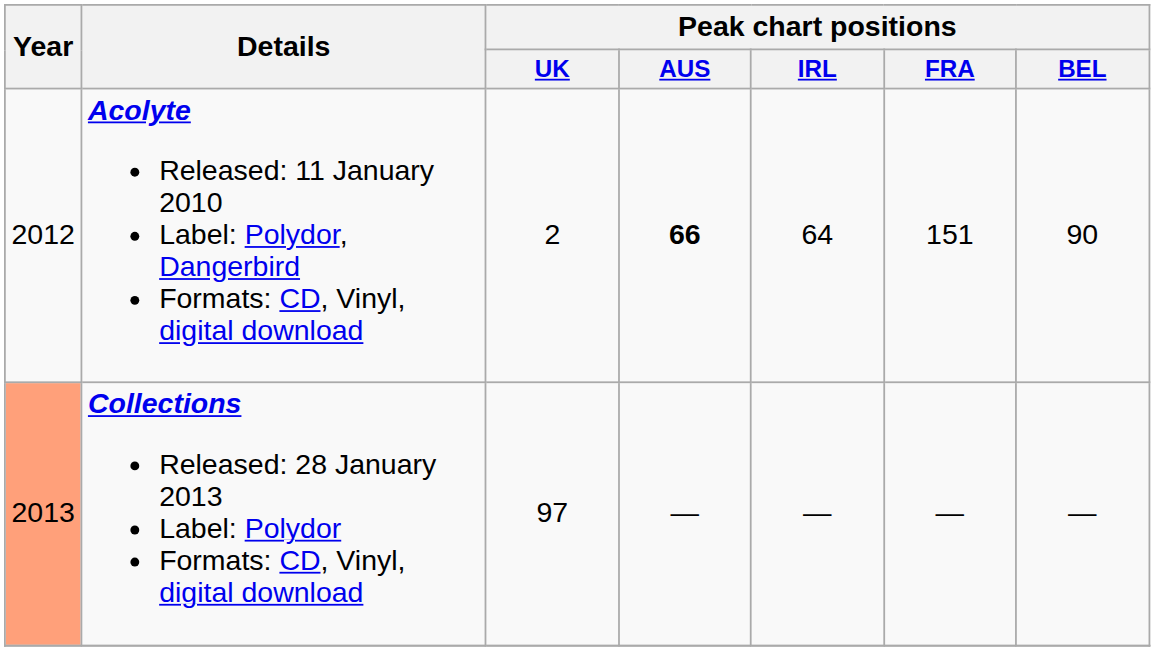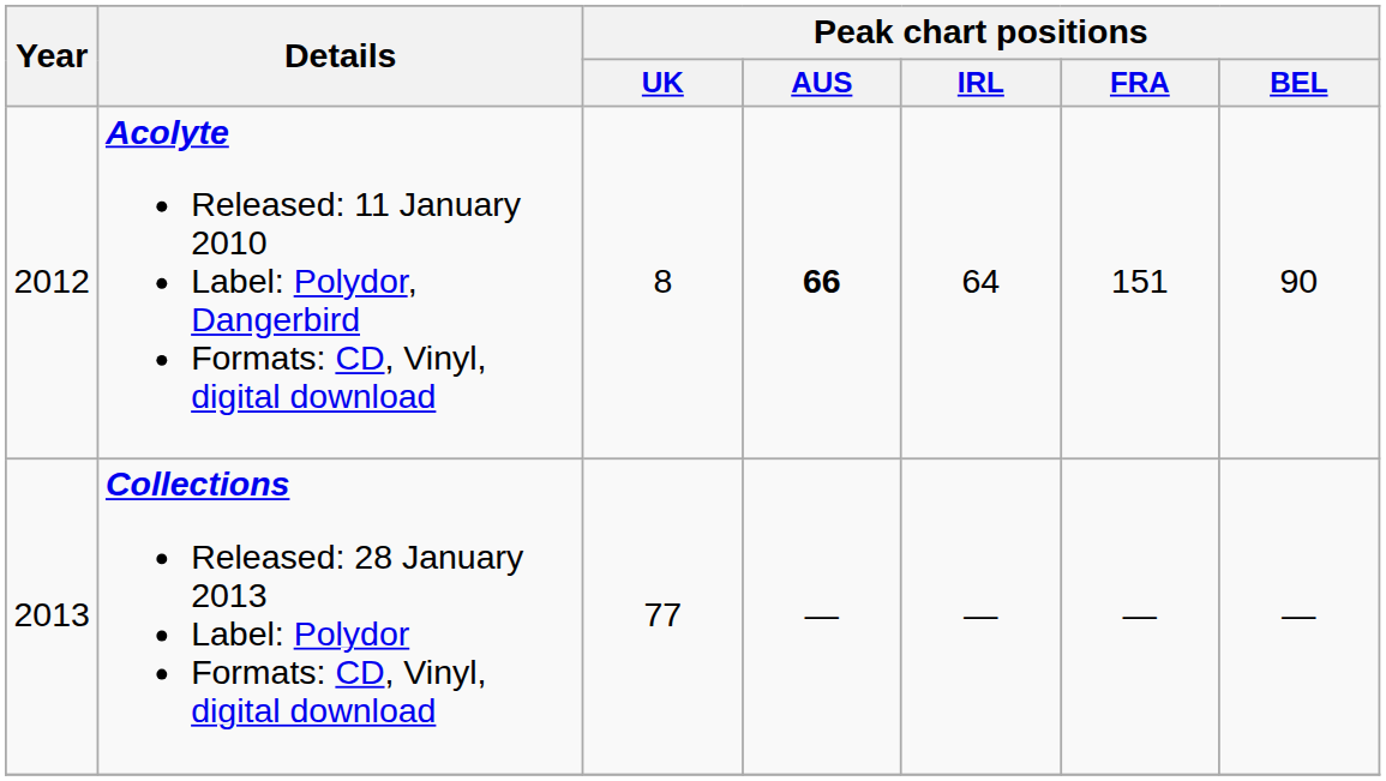row 3 | Peak chart positions / UK: 2 -> 8
row 4 | Year: lightsalmon background -> no background
row 4 | Peak chart positions / UK: 97 -> 77
